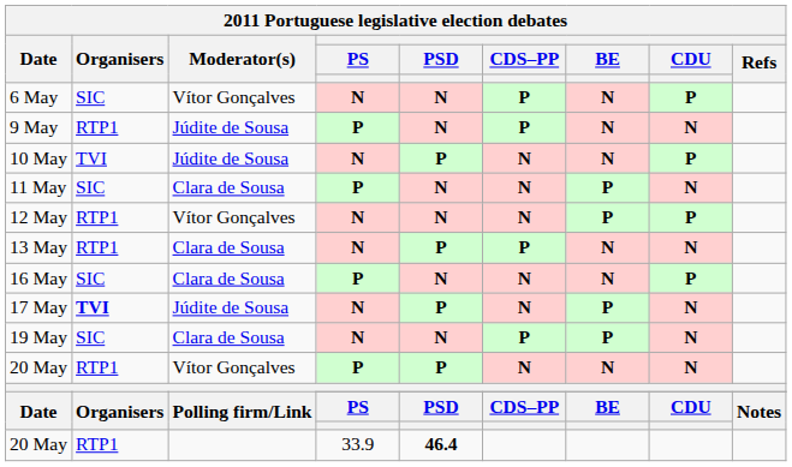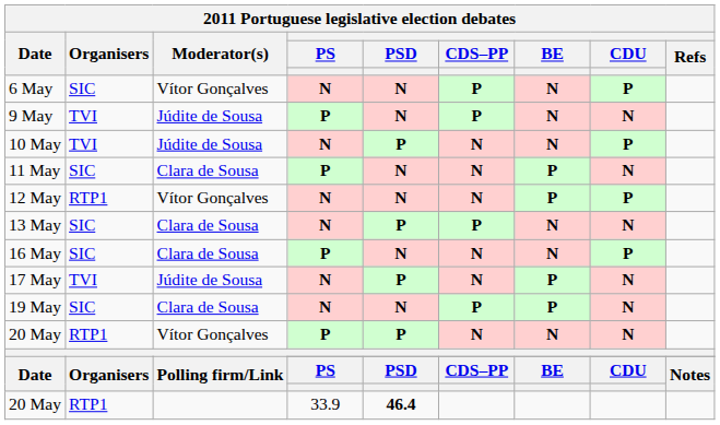9 May | 2011 Portuguese legislative election debates / Organisers: RTP1 -> TVI
13 May | 2011 Portuguese legislative election debates / Organisers: RTP1 -> SIC
17 May | 2011 Portuguese legislative election debates / Organisers: bold -> normal
